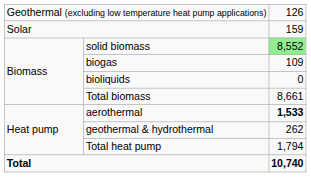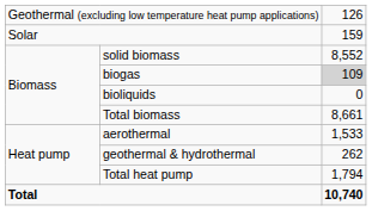solid biomass | column 3: lightgreen background -> no background
biogas | column 3: no background -> lightgrey background
aerothermal | column 3: bold -> normal
